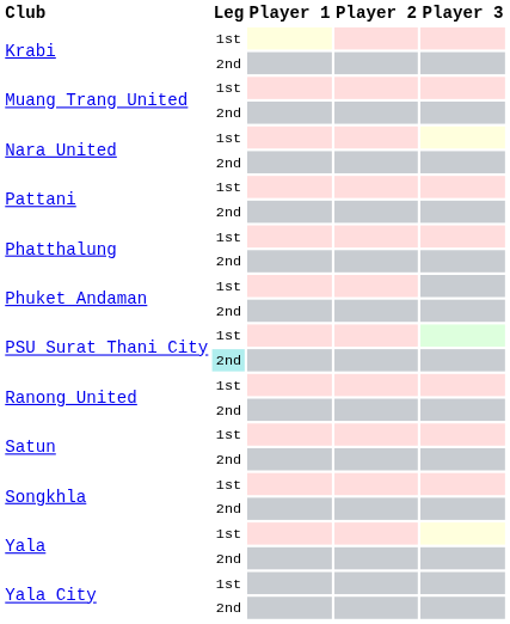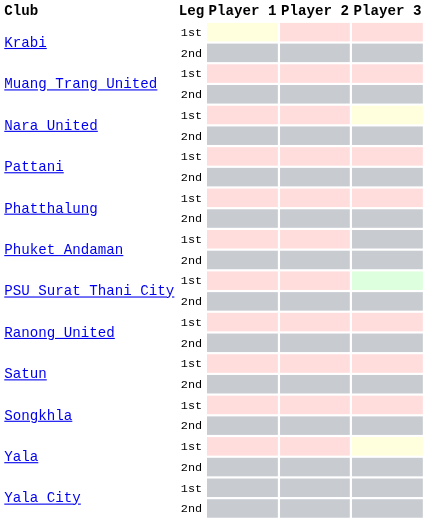PSU Surat Thani City / 2nd | Leg: paleturquoise background -> no background
